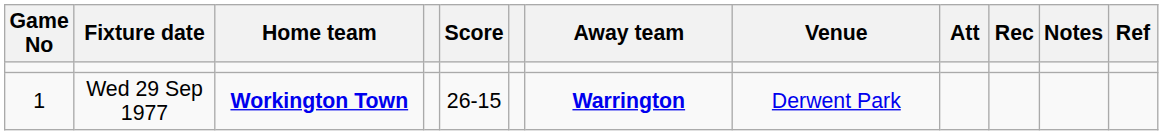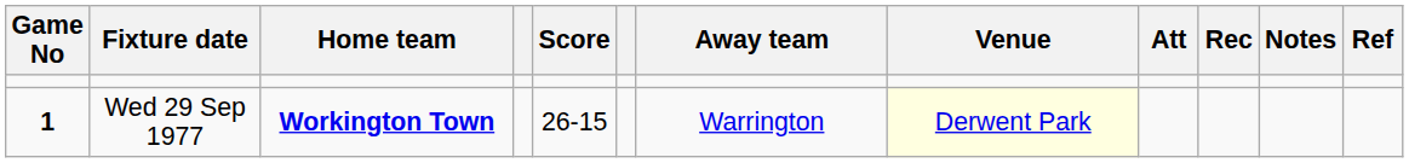Wed 29 Sep 1977 | Game No: normal -> bold
Wed 29 Sep 1977 | Away team: bold -> normal
Wed 29 Sep 1977 | Venue: no background -> lightyellow background
